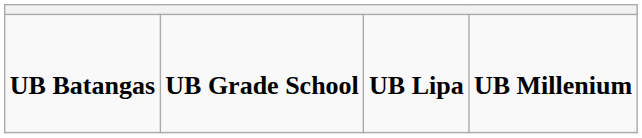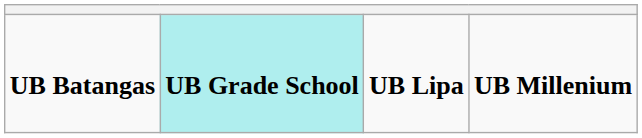UB Batangas | column 2: no background -> paleturquoise background
